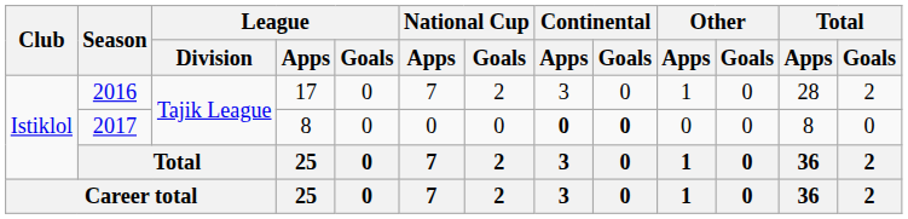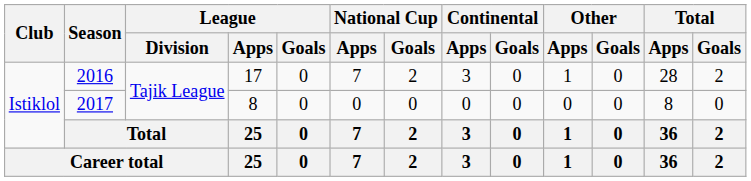2017 | Continental / Apps: bold -> normal
2017 | Continental / Goals: bold -> normal
